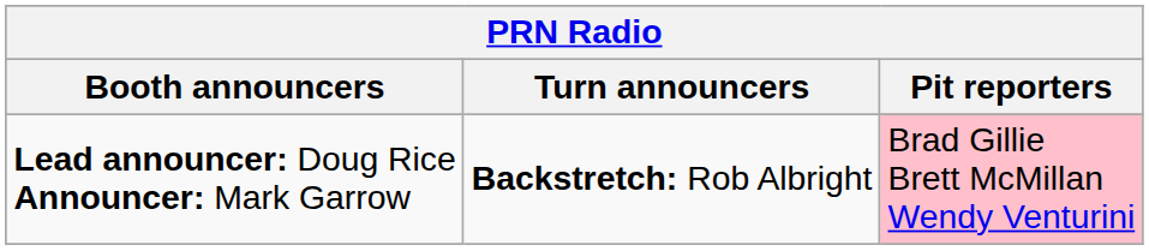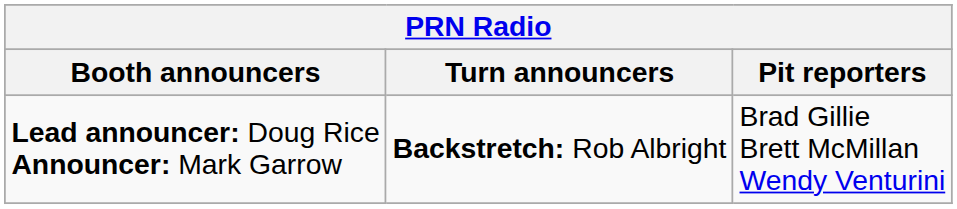Lead announcer: Doug Rice Announcer: Mark Garrow | Pit reporters: pink background -> no background
